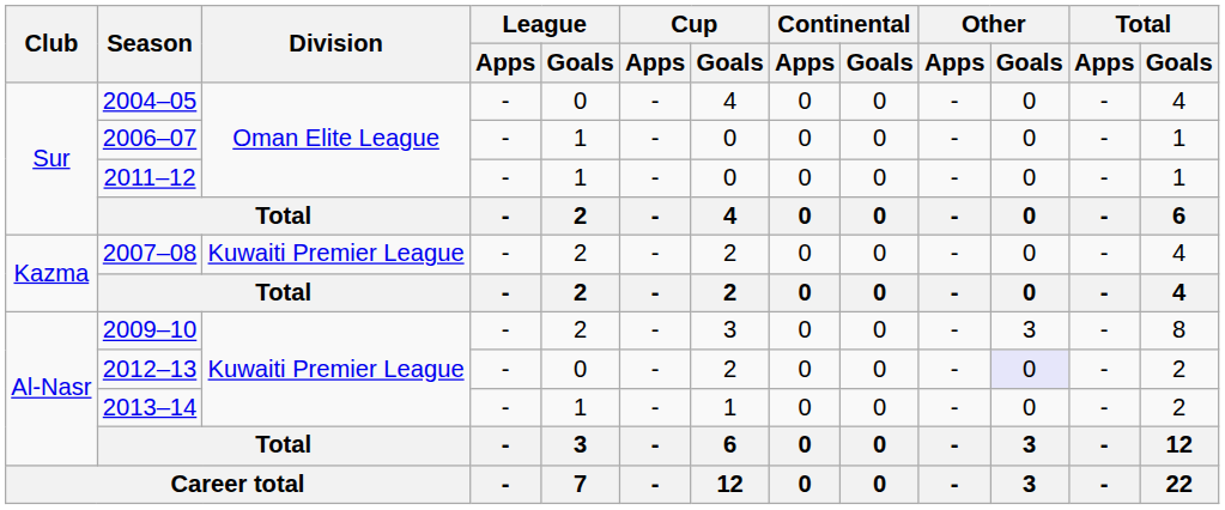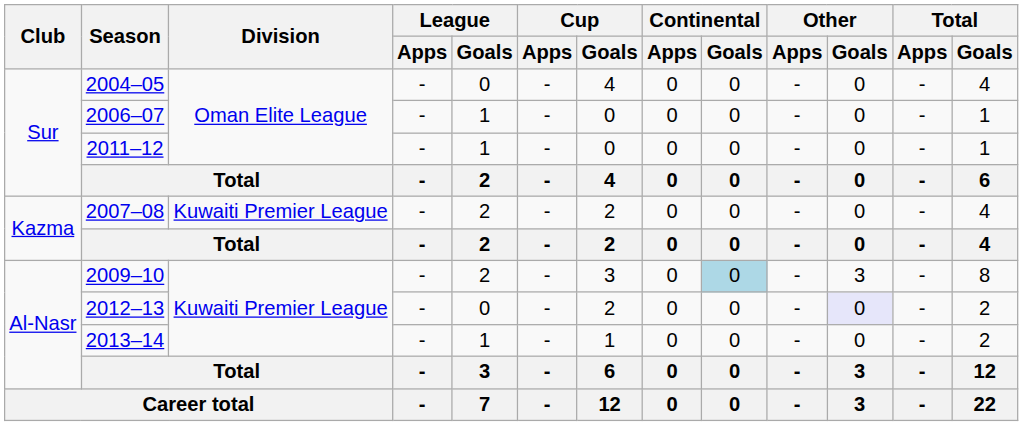2009–10 | Continental / Goals: no background -> lightblue background
